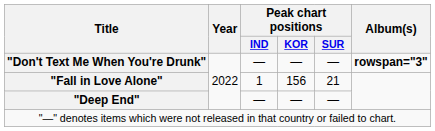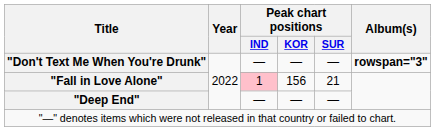"Fall in Love Alone" | Peak chart positions / IND: no background -> pink background
